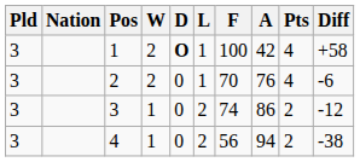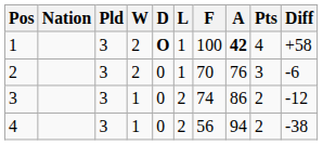columns swapped: Pos <-> Pld
row 2 | A: normal -> bold
row 3 | Pts: 4 -> 3
